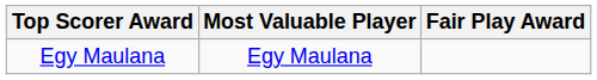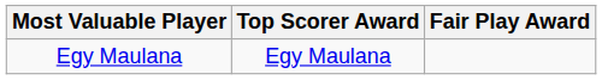columns swapped: Most Valuable Player <-> Top Scorer Award
